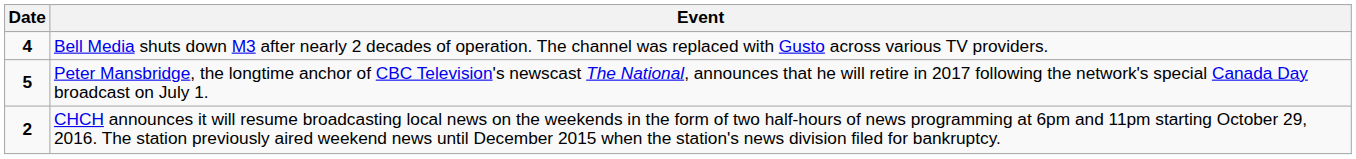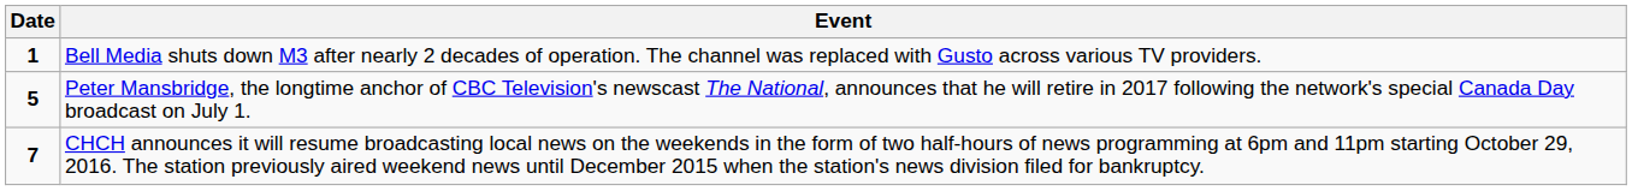row 2 | Date: 4 -> 1
row 4 | Date: 2 -> 7
